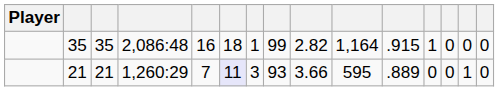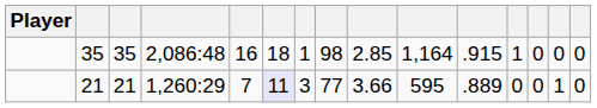row 2 | column 8: 99 -> 98
row 2 | column 9: 2.82 -> 2.85
row 3 | column 8: 93 -> 77
